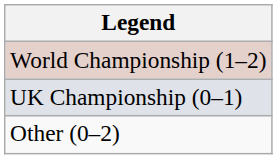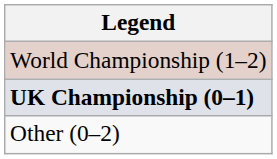row 3 | column 1: normal -> bold
